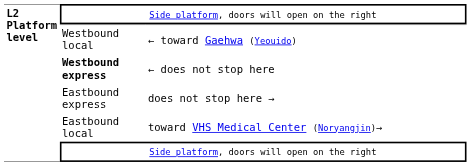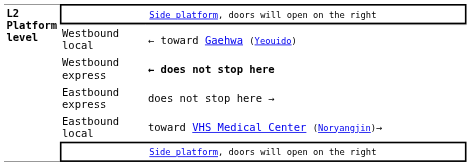Westbound express | column 2: bold -> normal
Westbound express | column 3: normal -> bold
